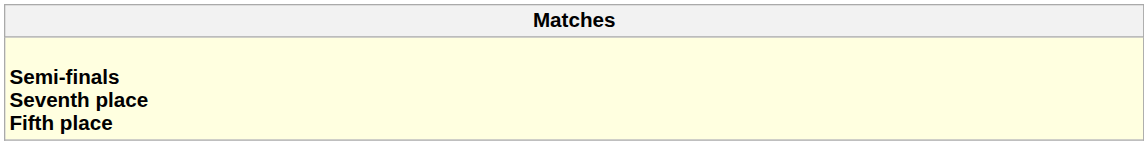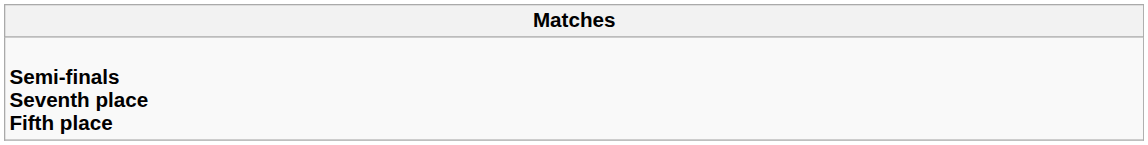row 2 | column 1: lightyellow background -> no background
